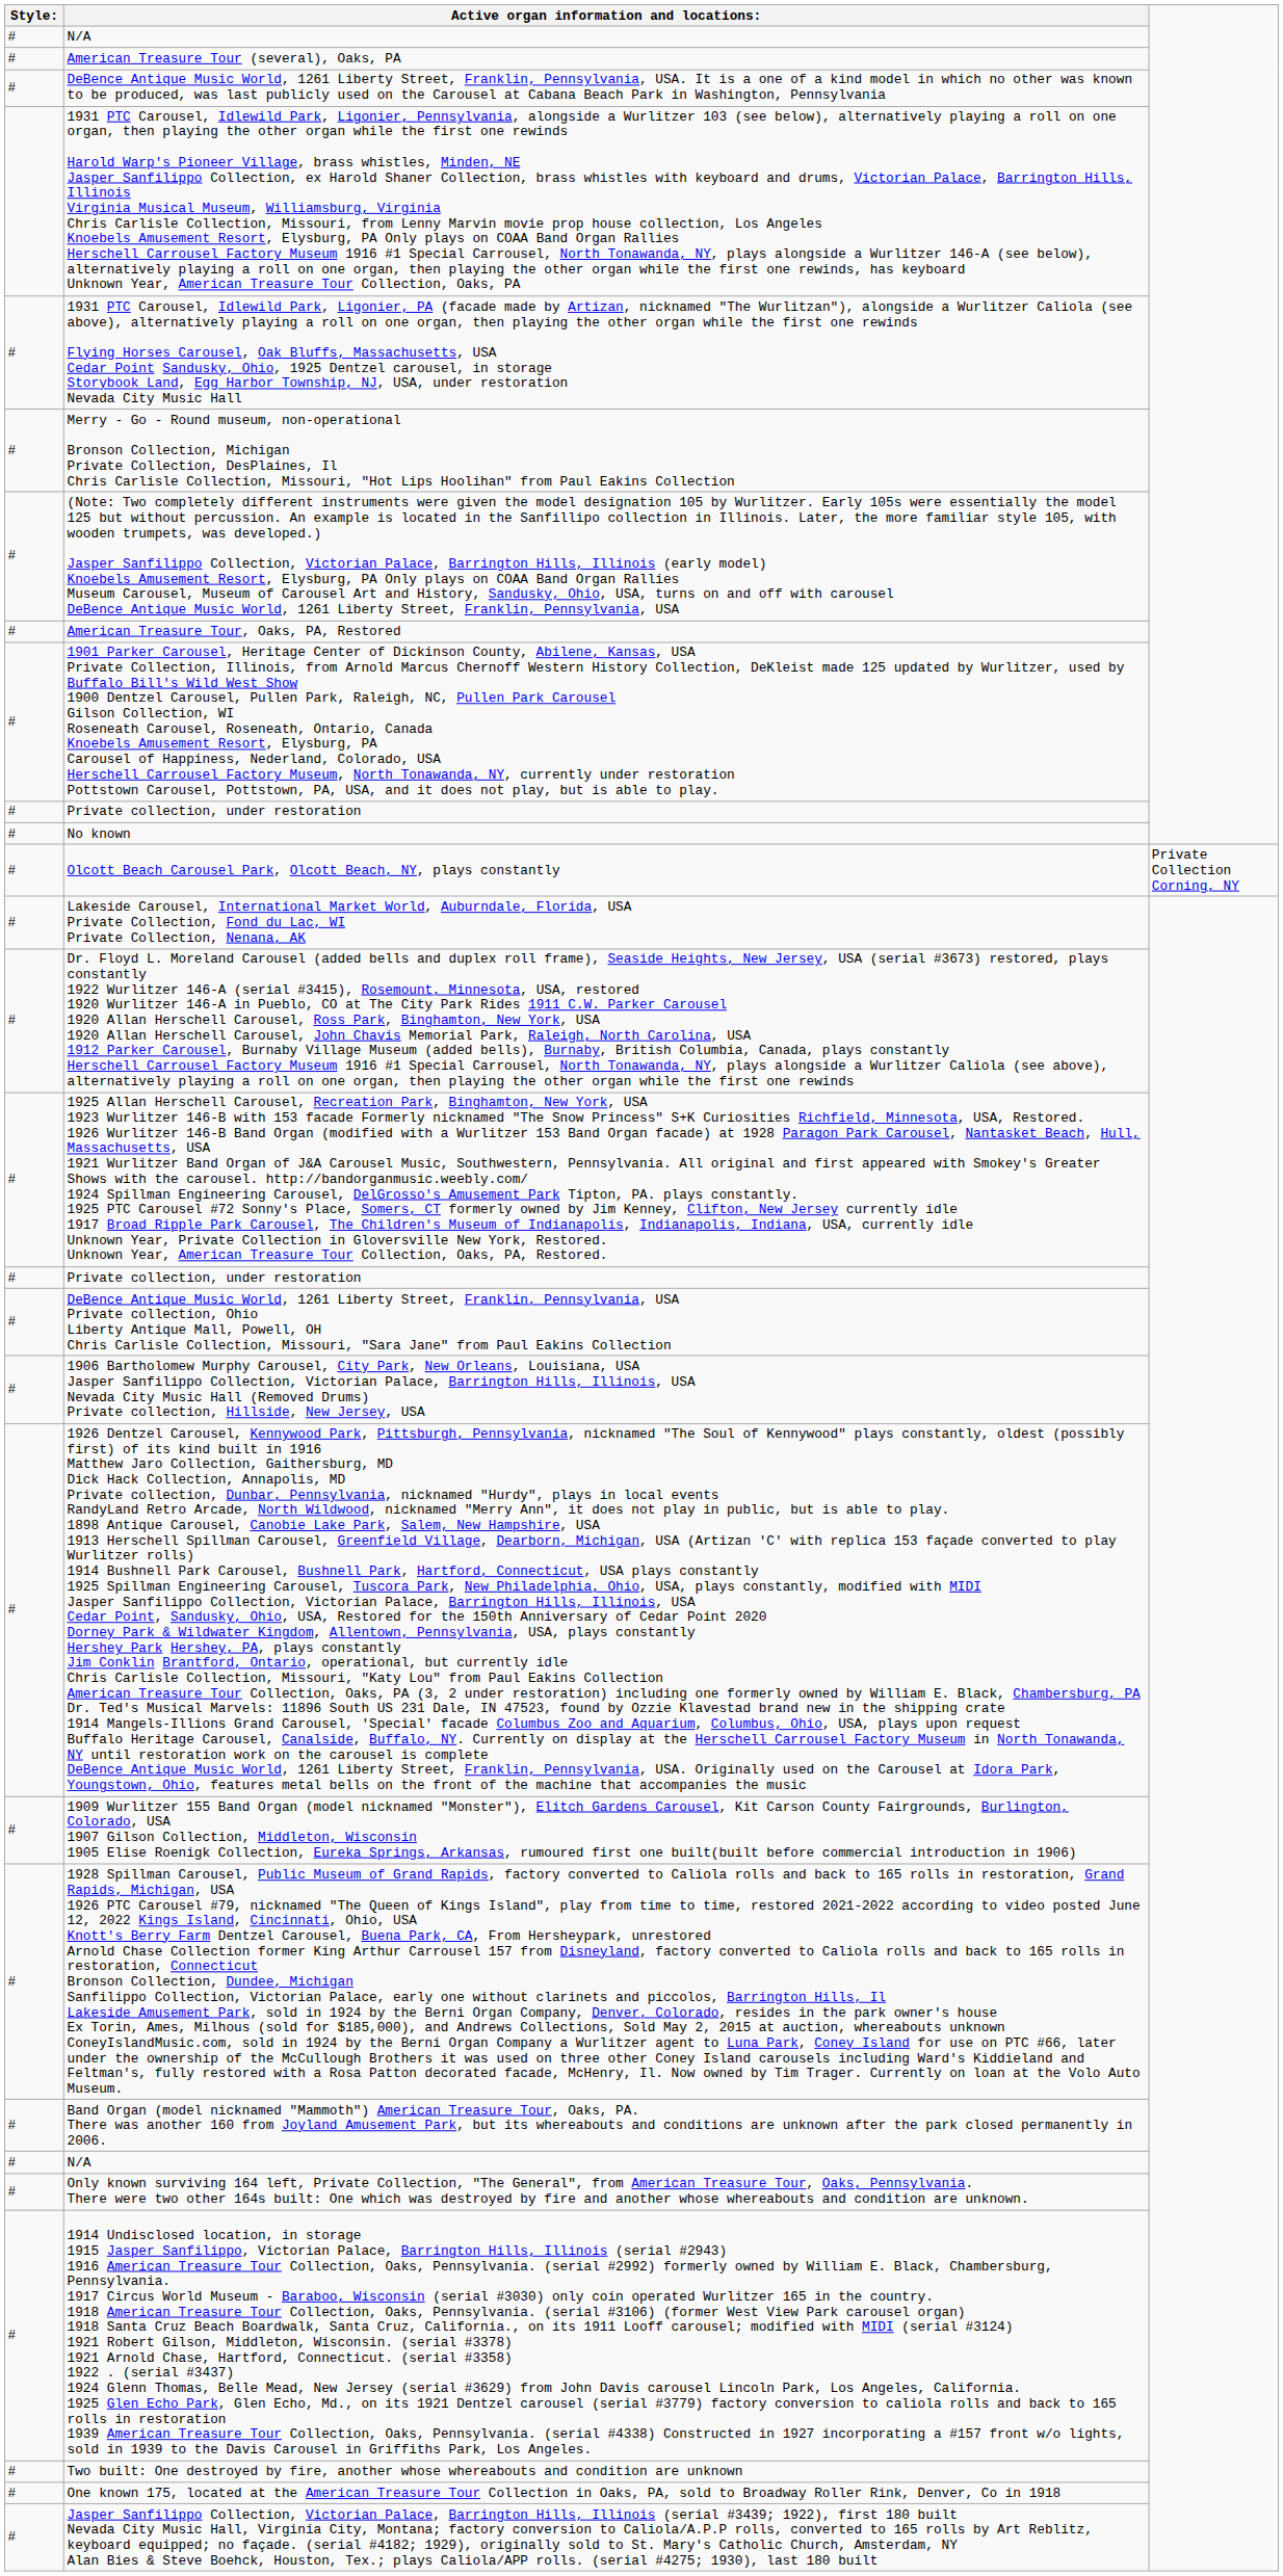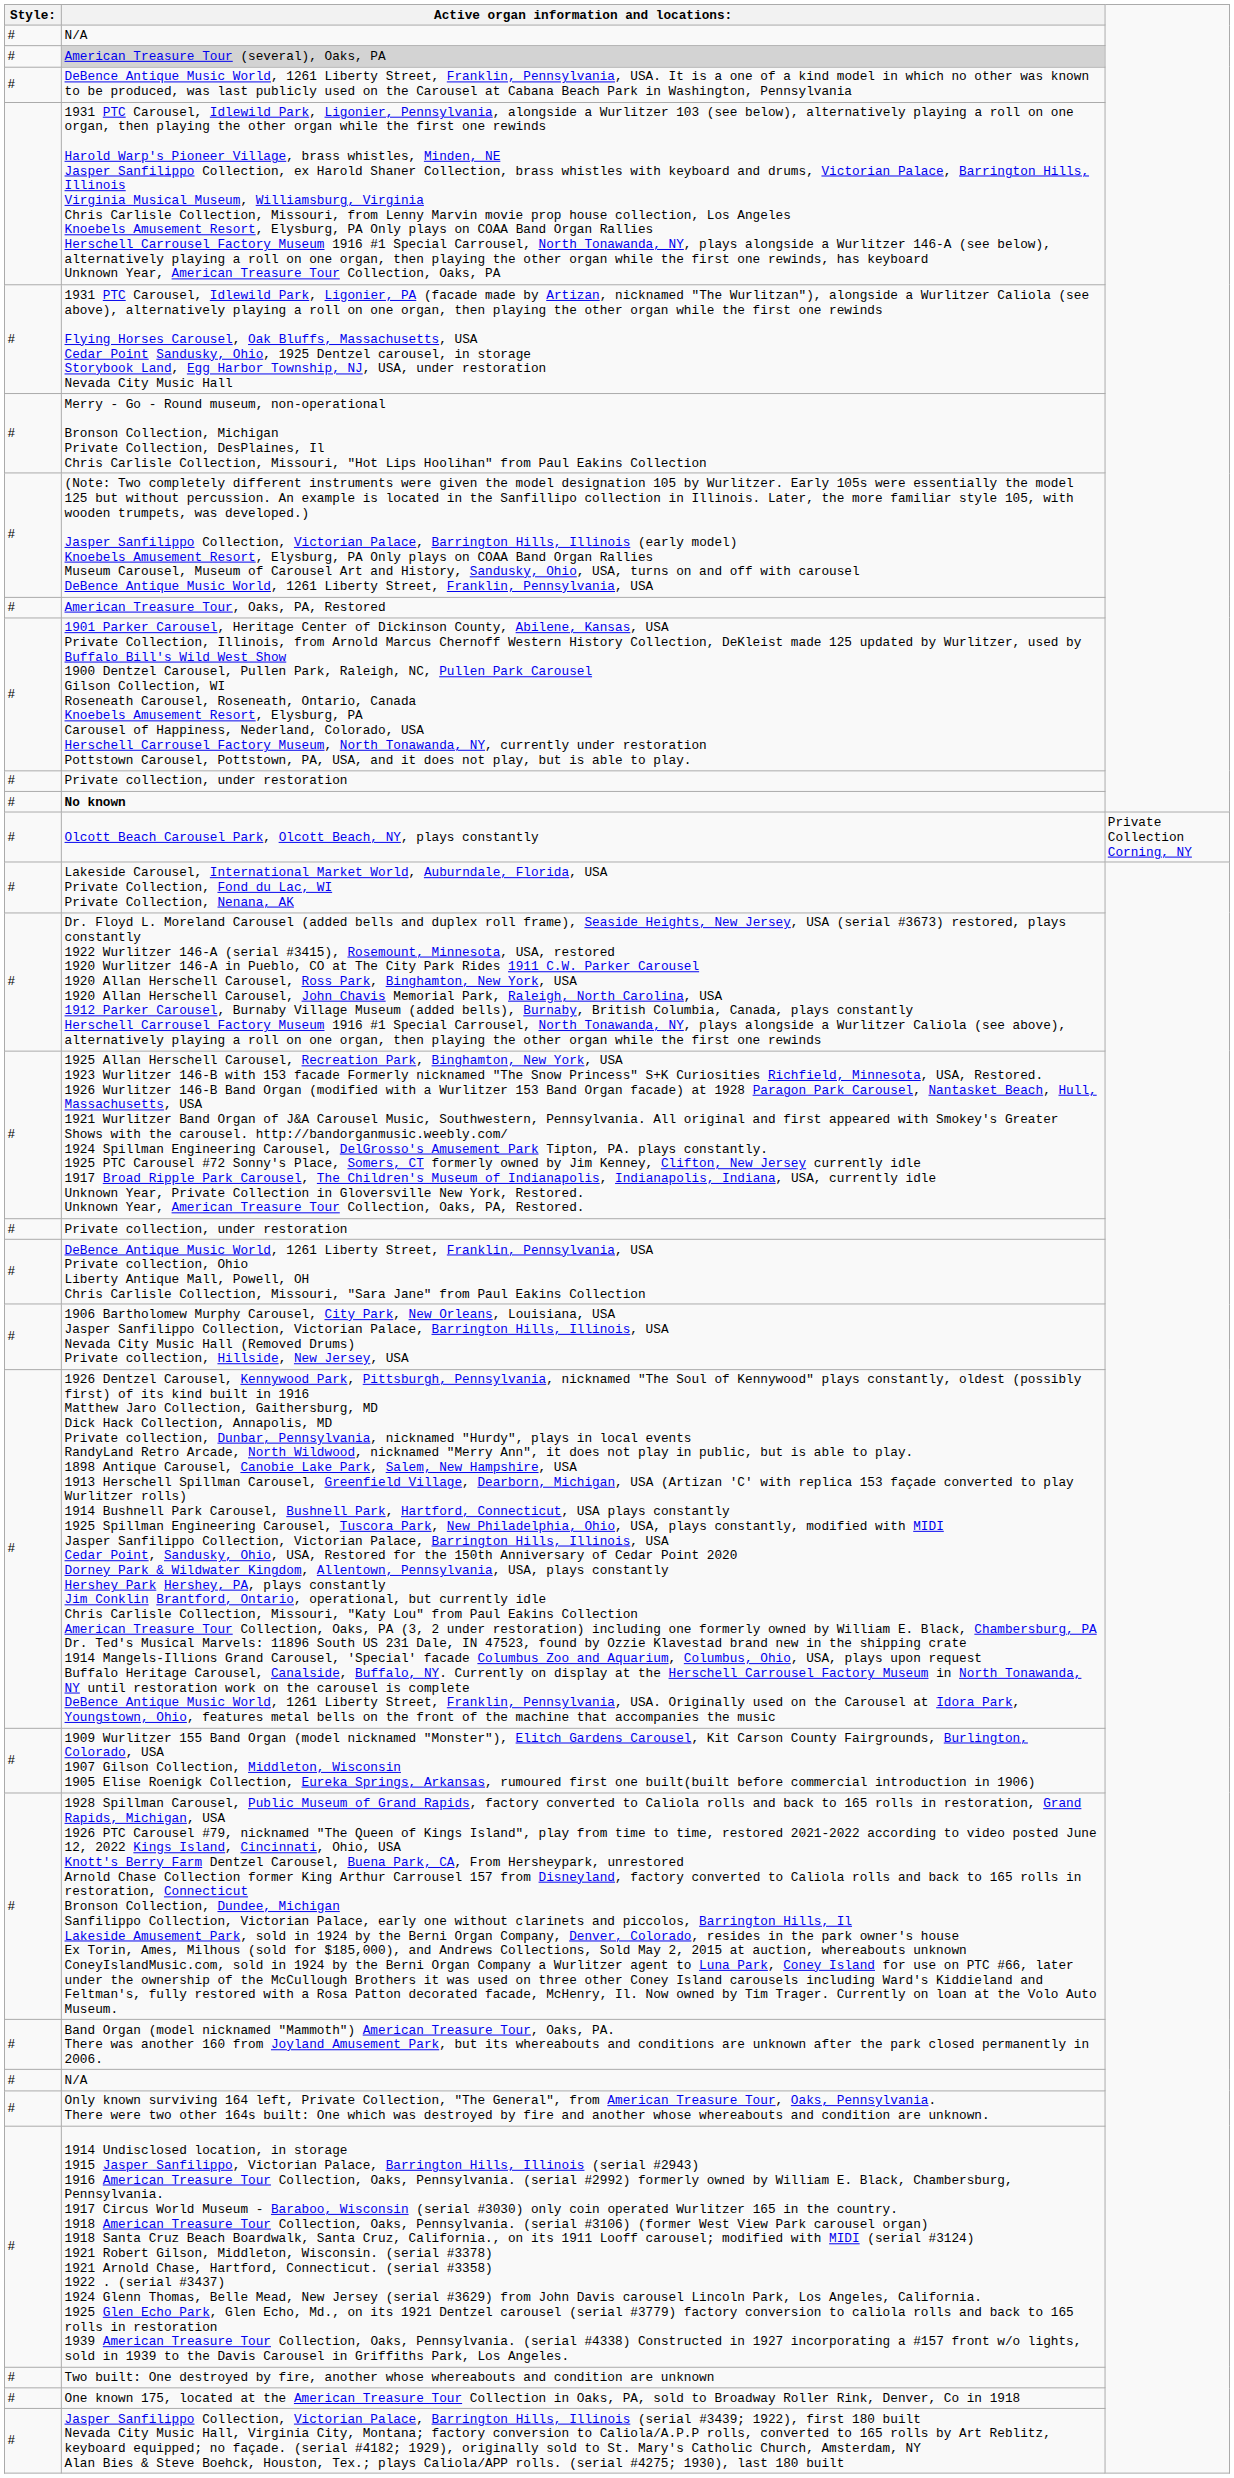American Treasure Tour (several), Oaks, PA | Active organ information and locations:: no background -> lightgrey background
No known | Active organ information and locations:: normal -> bold
